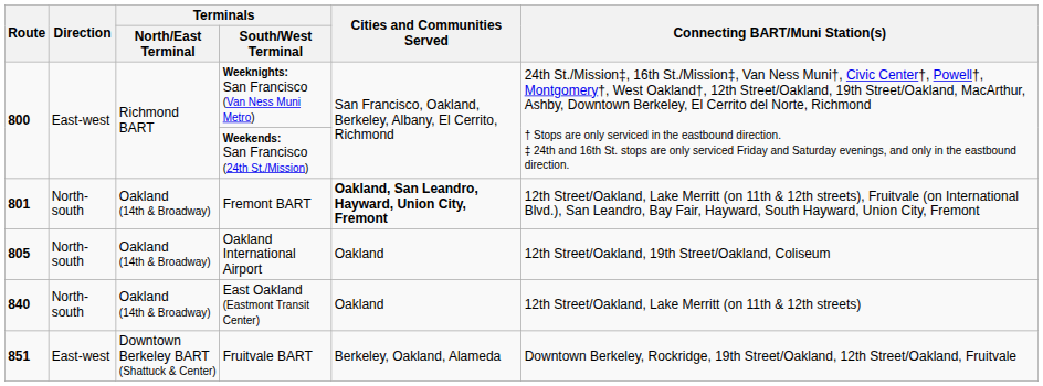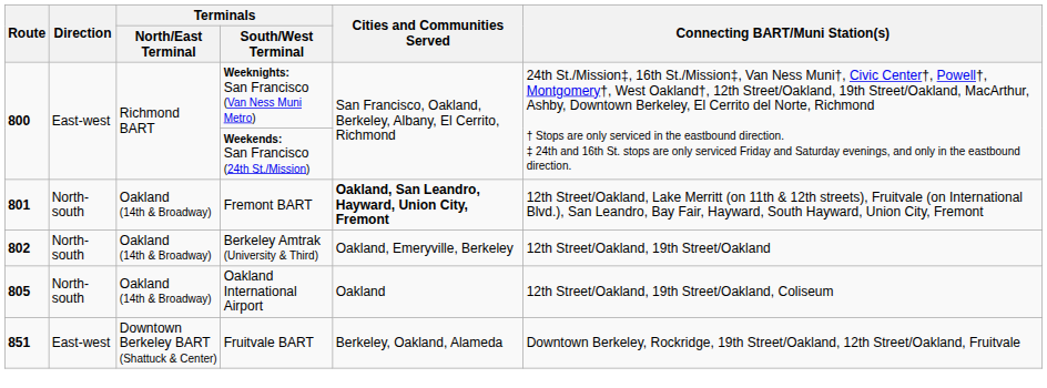+ row: 802 | North-south | Oakland (14th & Broadway) | Berkeley Amtrak (University & Third) | Oakland, Emeryville, Berkeley | 12th Street/Oakland, 19th Street/Oakland
- row: 840 | North-south | Oakland (14th & Broadway) | East Oakland (Eastmont Transit Center) | Oakland | 12th Street/Oakland, Lake Merritt (on 11th & 12th streets)
